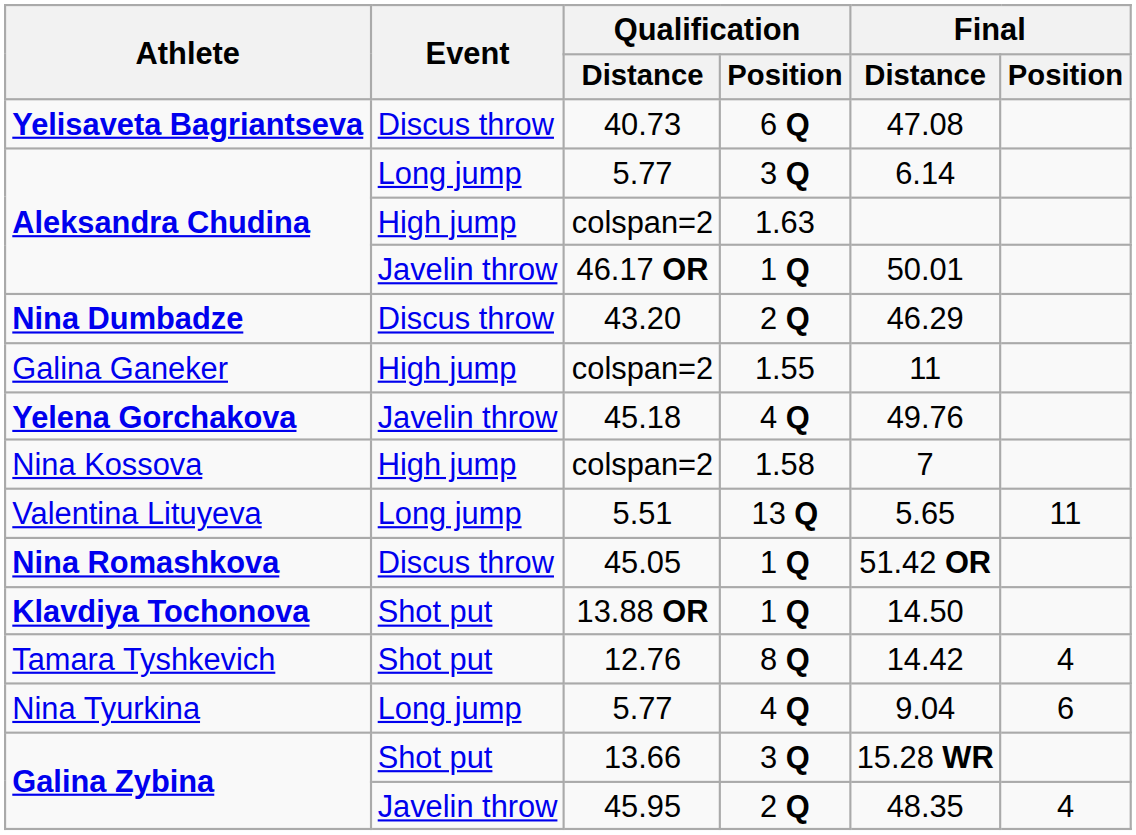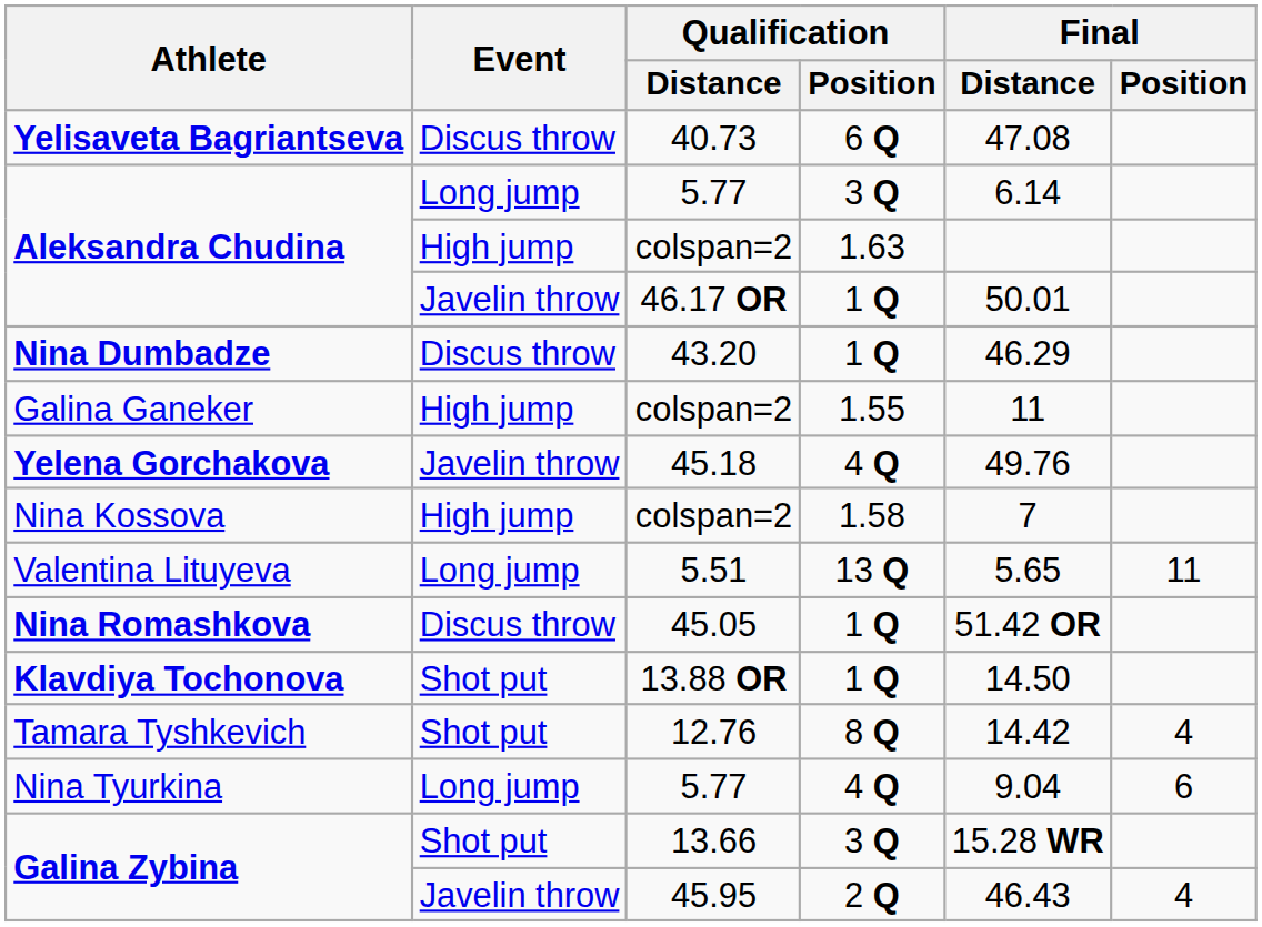Nina Dumbadze | Qualification / Position: 2 Q -> 1 Q
Galina Zybina / 45.95 | Final / Distance: 48.35 -> 46.43
